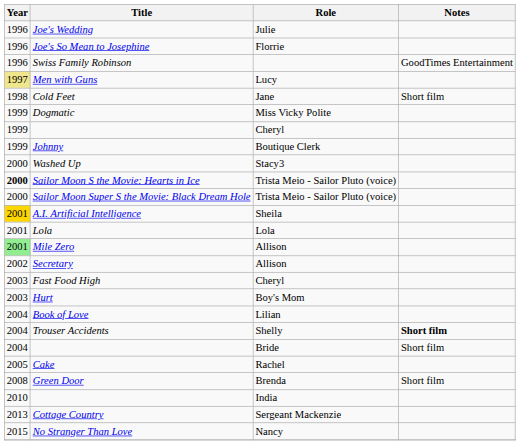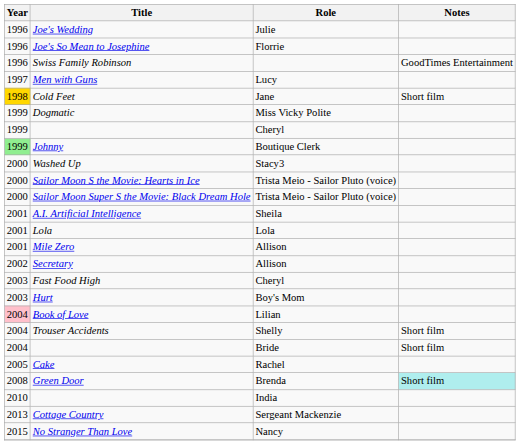Men with Guns | Year: khaki background -> no background
Cold Feet | Year: no background -> gold background
Johnny | Year: no background -> lightgreen background
Sailor Moon S the Movie: Hearts in Ice | Year: bold -> normal
A.I. Artificial Intelligence | Year: gold background -> no background
Mile Zero | Year: lightgreen background -> no background
Book of Love | Year: no background -> pink background
Trouser Accidents | Notes: bold -> normal
Green Door | Notes: no background -> paleturquoise background
